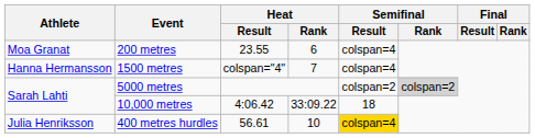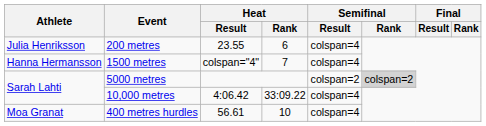200 metres | Athlete: Moa Granat -> Julia Henriksson
10,000 metres | Semifinal / Result: 18 -> colspan=4
400 metres hurdles | Athlete: Julia Henriksson -> Moa Granat
400 metres hurdles | Semifinal / Result: gold background -> no background
